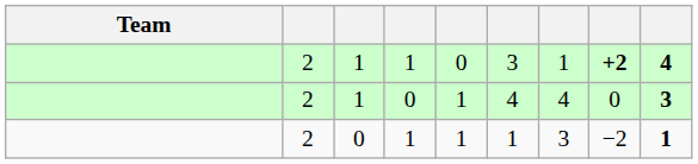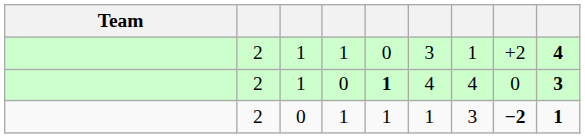row 2 | column 8: bold -> normal
row 3 | column 5: normal -> bold
row 4 | column 8: normal -> bold
